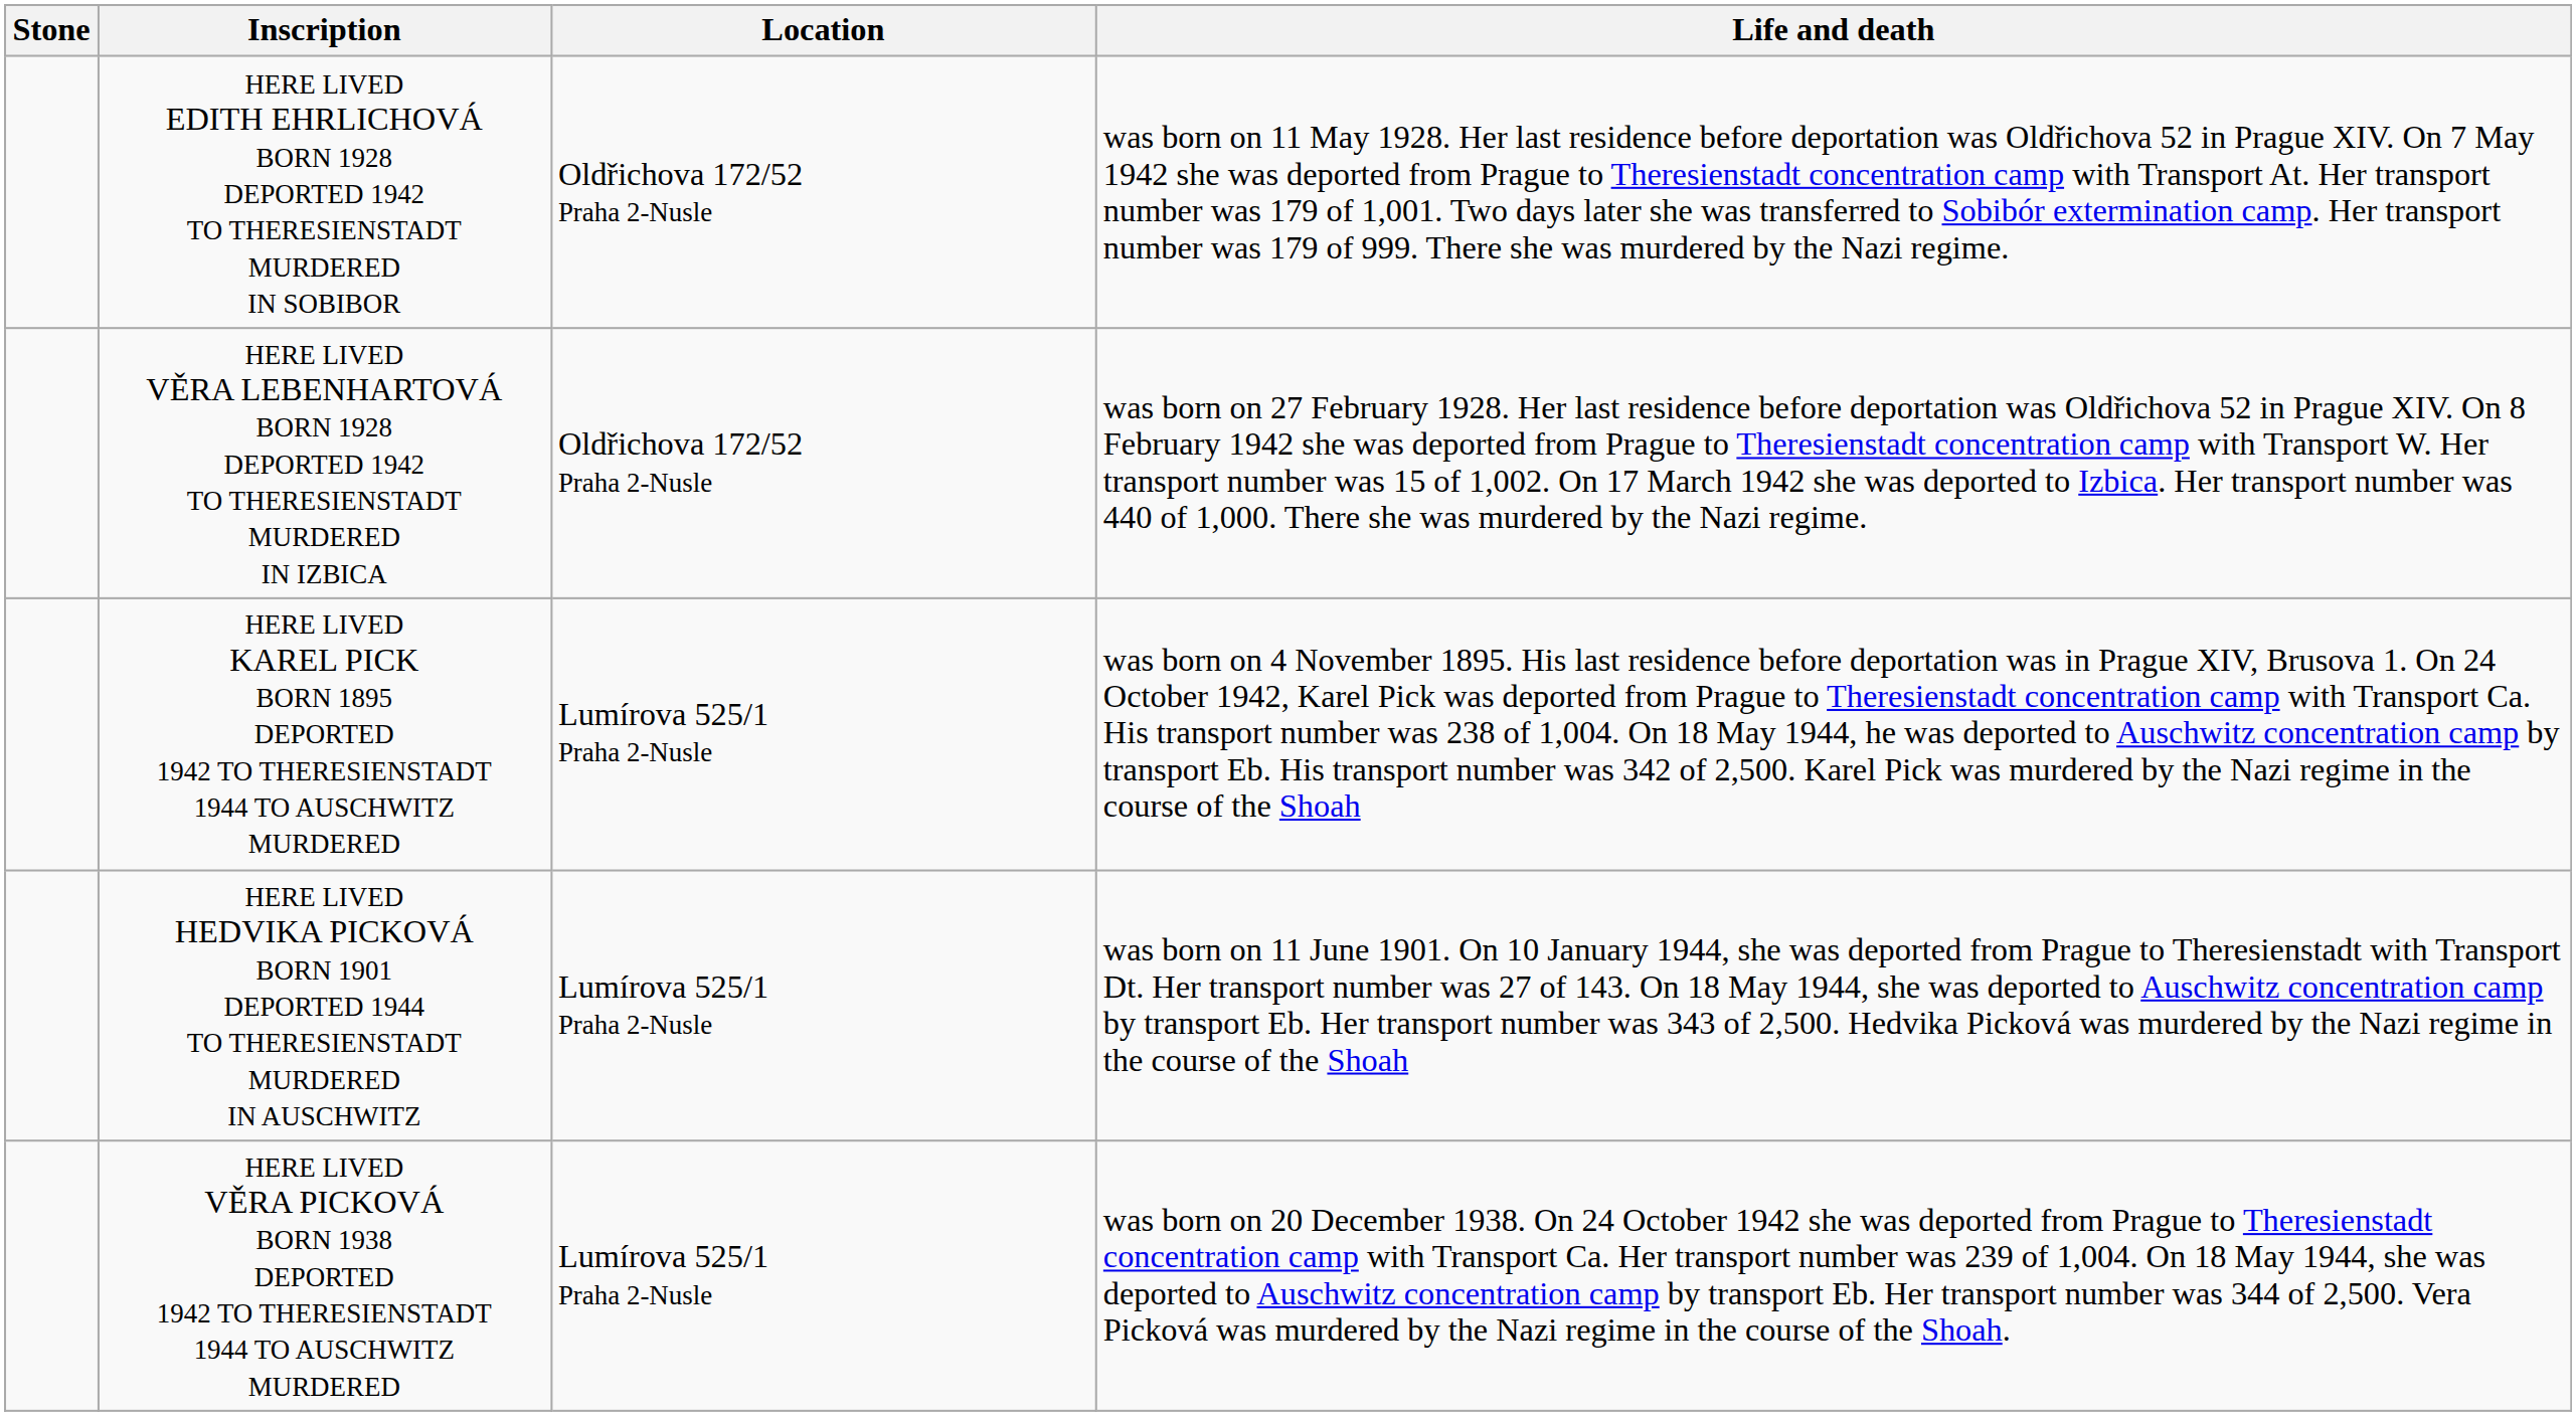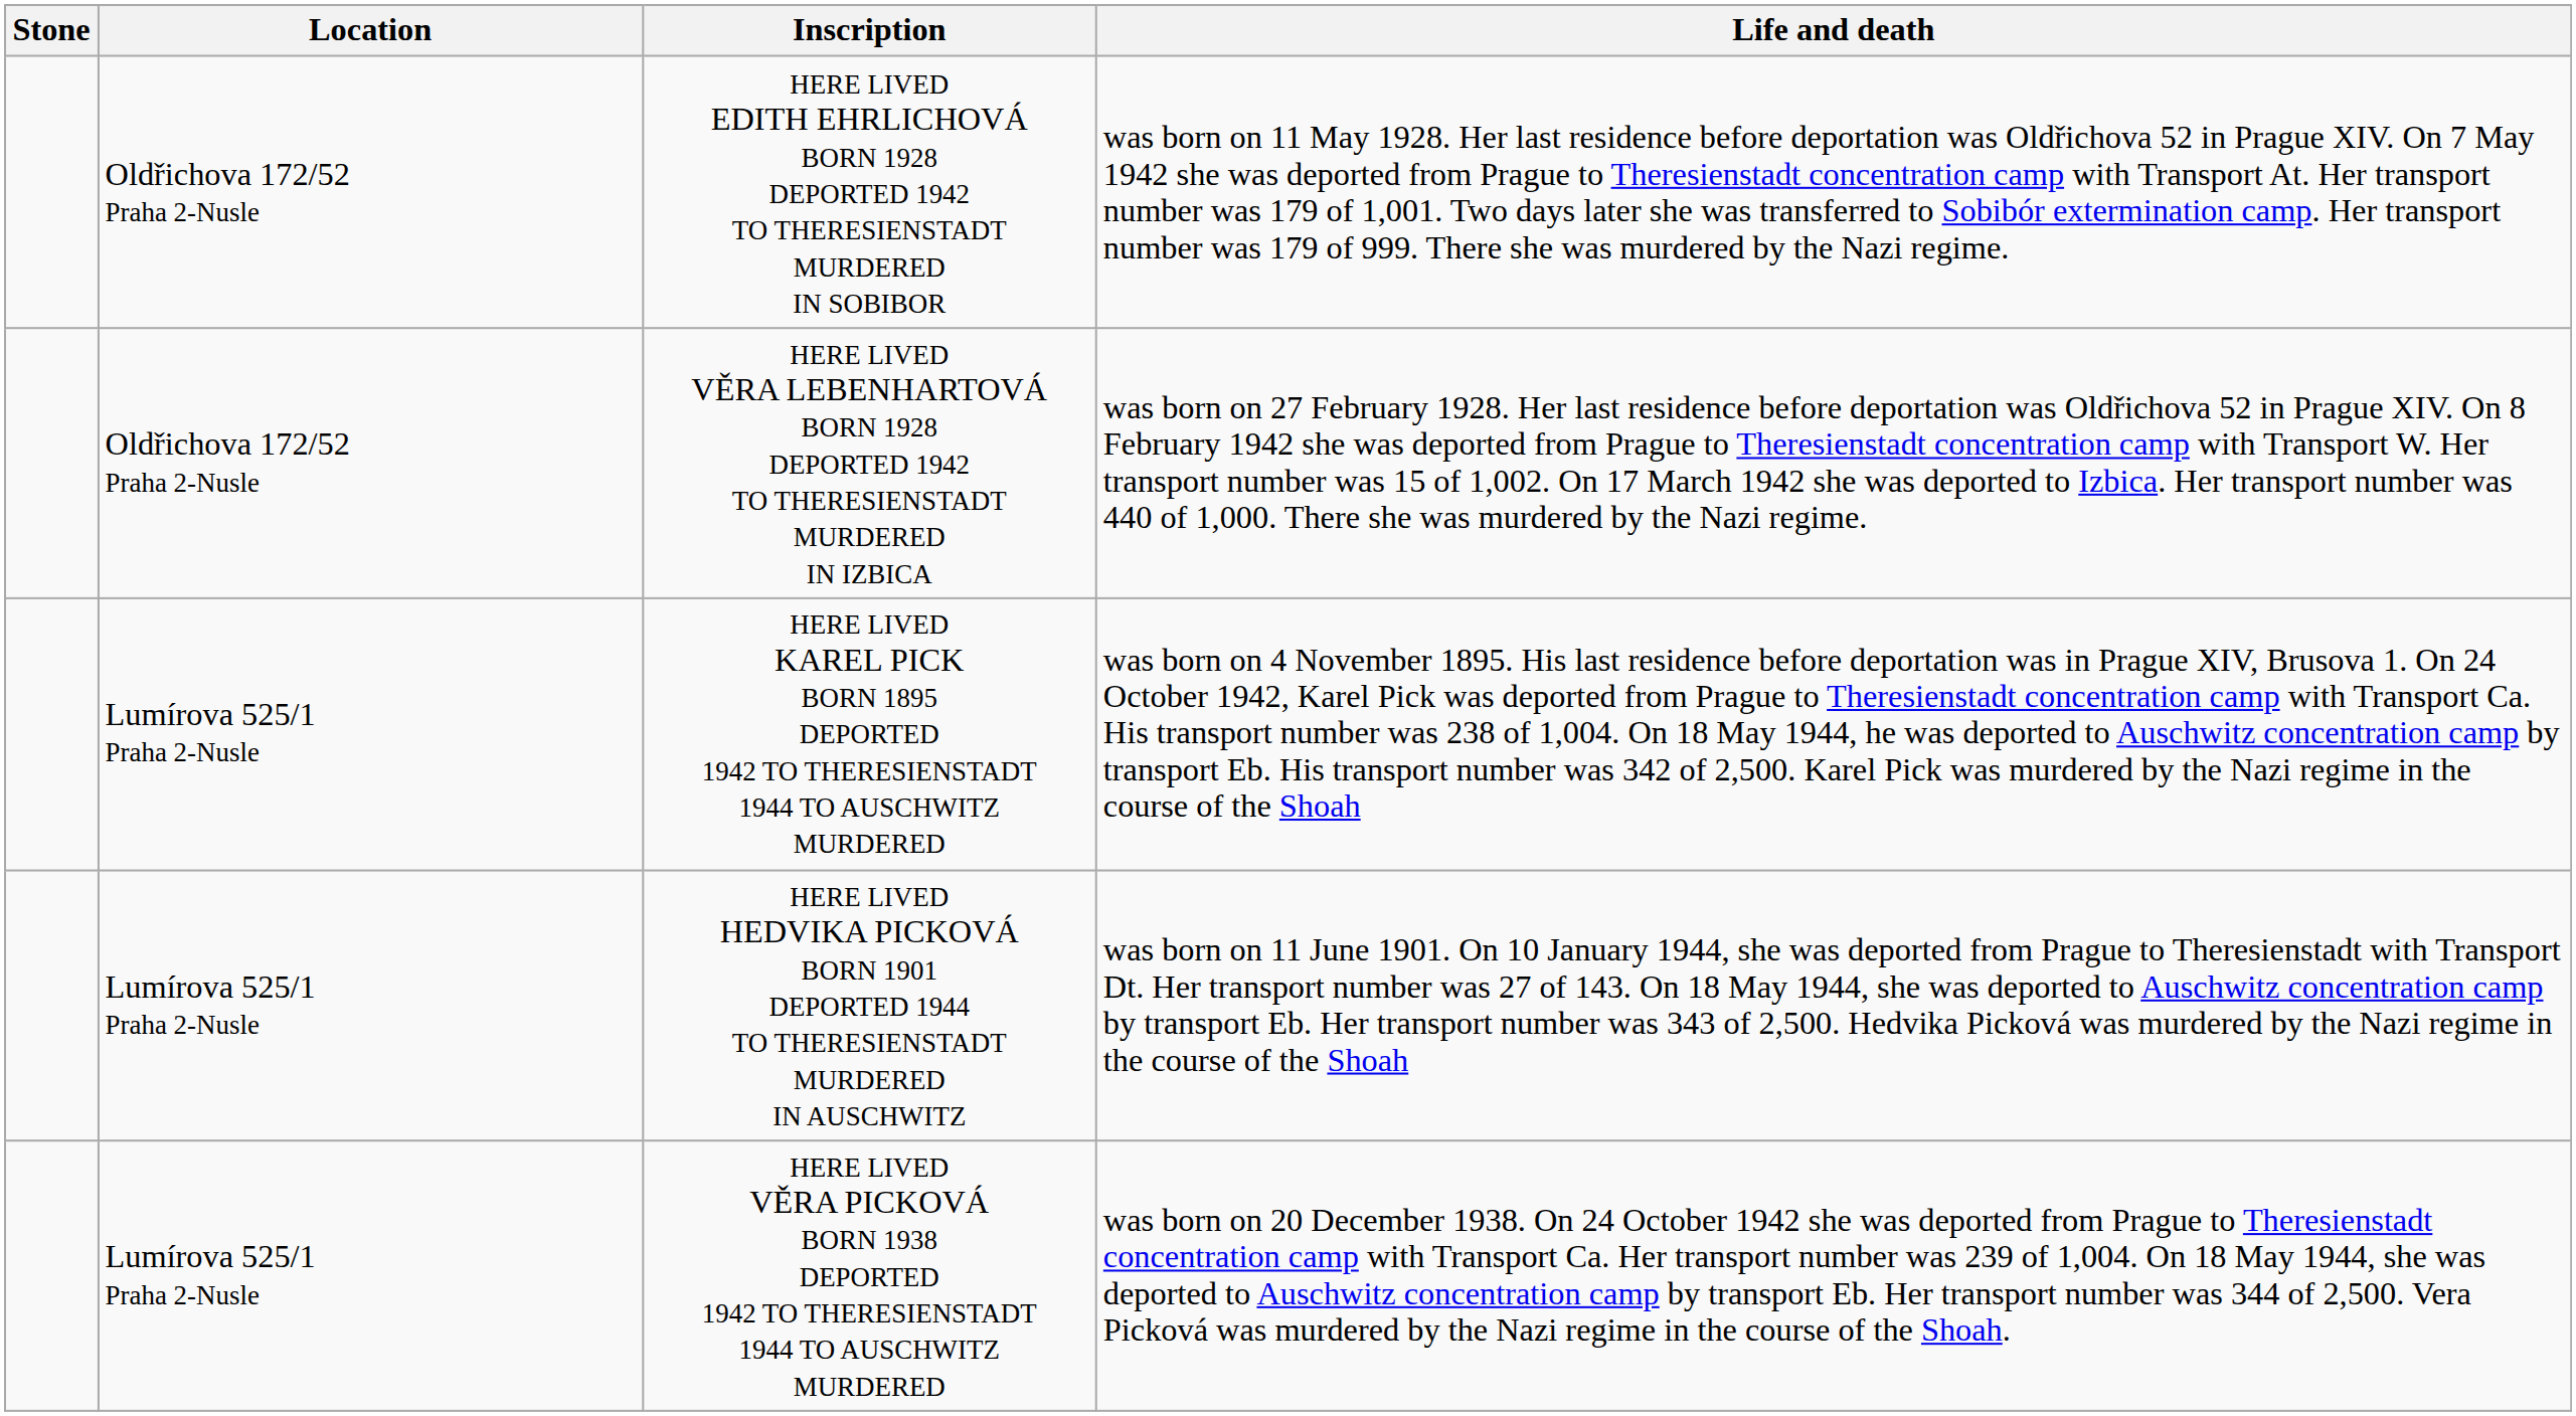columns swapped: Inscription <-> Location
